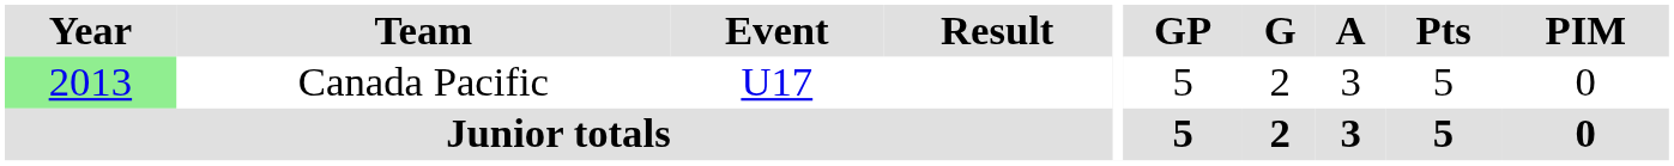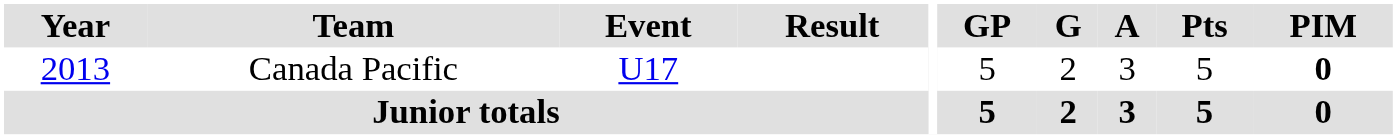Canada Pacific | Year: lightgreen background -> no background
Canada Pacific | PIM: normal -> bold
